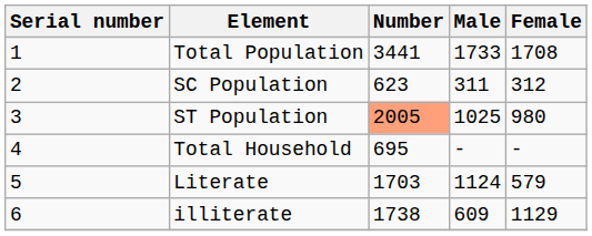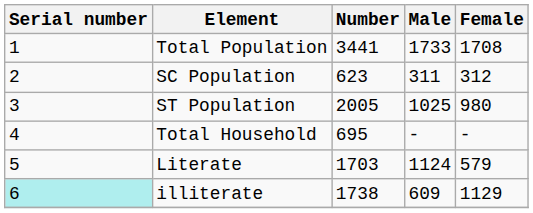ST Population | Number: lightsalmon background -> no background
illiterate | Serial number: no background -> paleturquoise background
